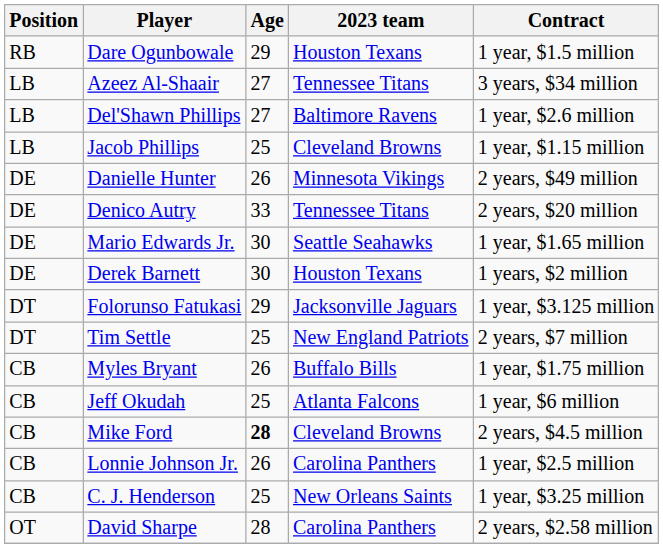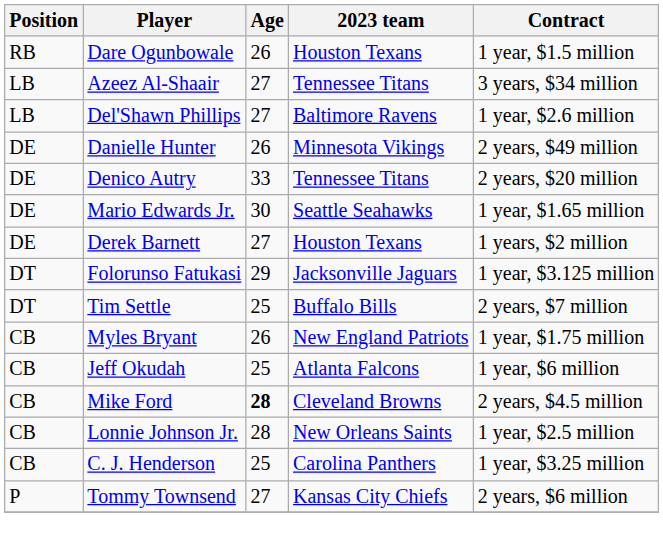Dare Ogunbowale | Age: 29 -> 26
- row: LB | Jacob Phillips | 25 | Cleveland Browns | 1 year, $1.15 million
Derek Barnett | Age: 30 -> 27
Tim Settle | 2023 team: New England Patriots -> Buffalo Bills
Myles Bryant | 2023 team: Buffalo Bills -> New England Patriots
Lonnie Johnson Jr. | Age: 26 -> 28
Lonnie Johnson Jr. | 2023 team: Carolina Panthers -> New Orleans Saints
C. J. Henderson | 2023 team: New Orleans Saints -> Carolina Panthers
- row: OT | David Sharpe | 28 | Carolina Panthers | 2 years, $2.58 million
+ row: P | Tommy Townsend | 27 | Kansas City Chiefs | 2 years, $6 million
